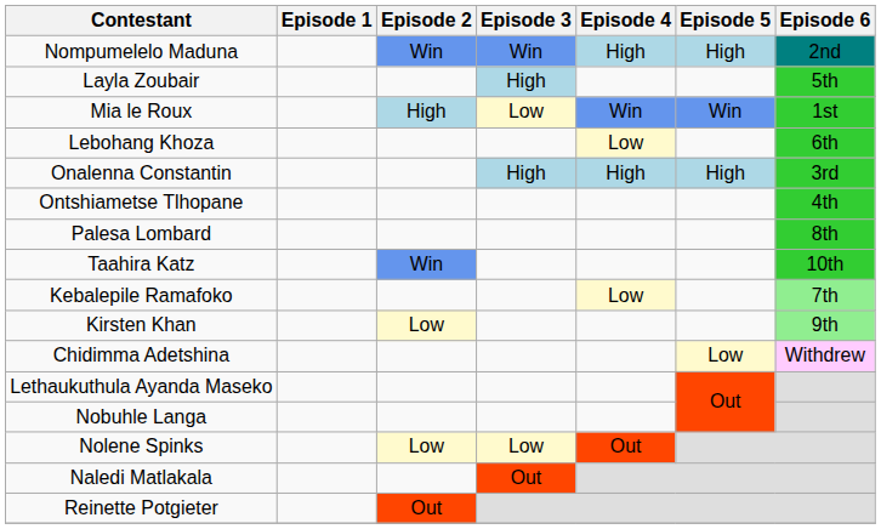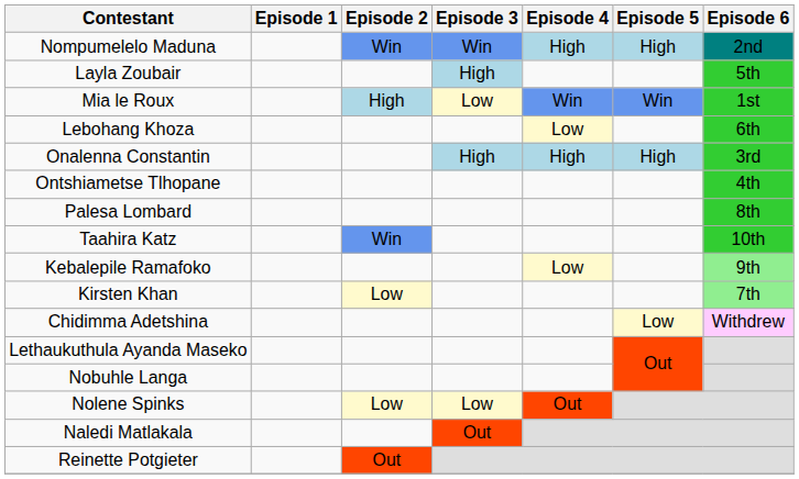Kebalepile Ramafoko | Episode 6: 7th -> 9th
Kirsten Khan | Episode 6: 9th -> 7th
